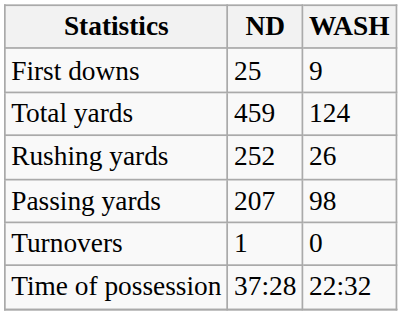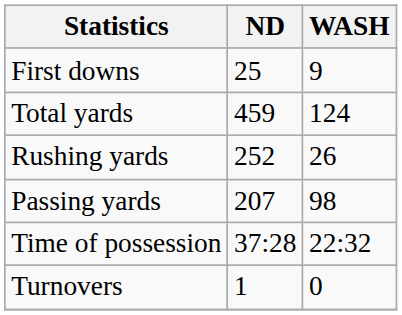rows swapped: Turnovers <-> Time of possession
